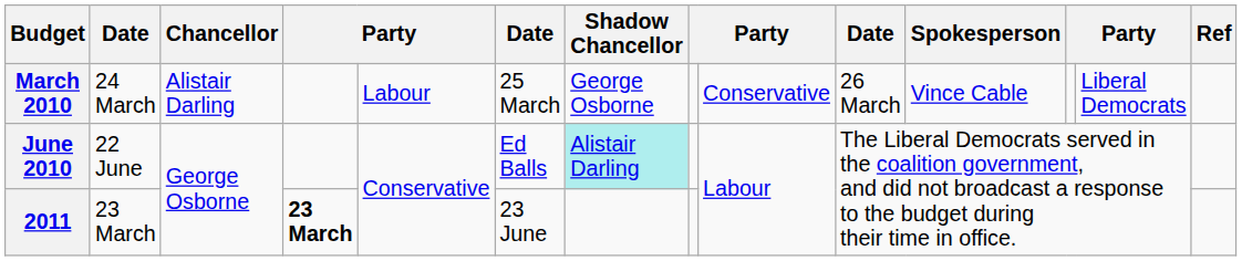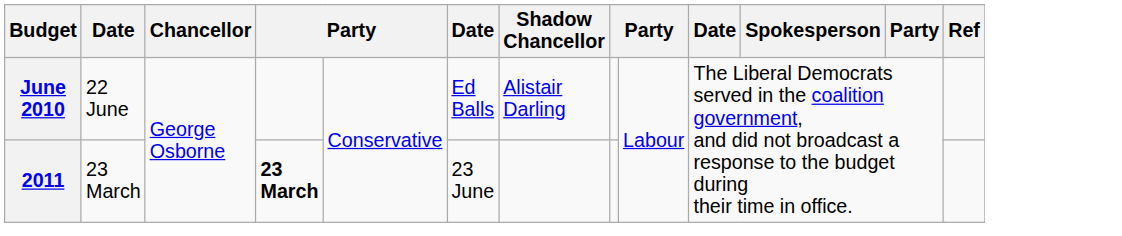- row: March 2010 | 24 March | Alistair Darling | Labour | 25 March | George Osborne | Conservative | 26 March | Vince Cable | Liberal Democrats
June 2010 | Shadow Chancellor: paleturquoise background -> no background
